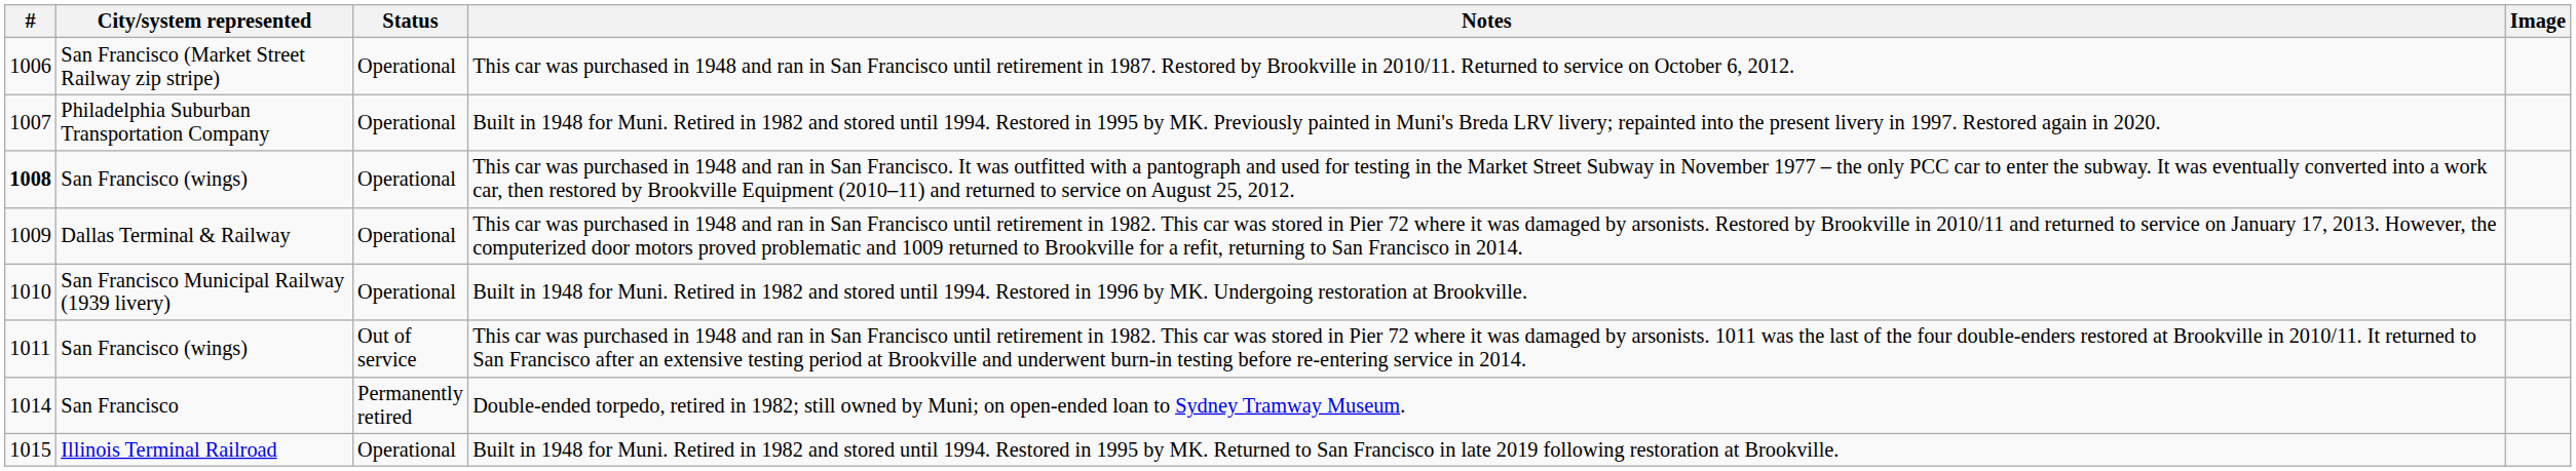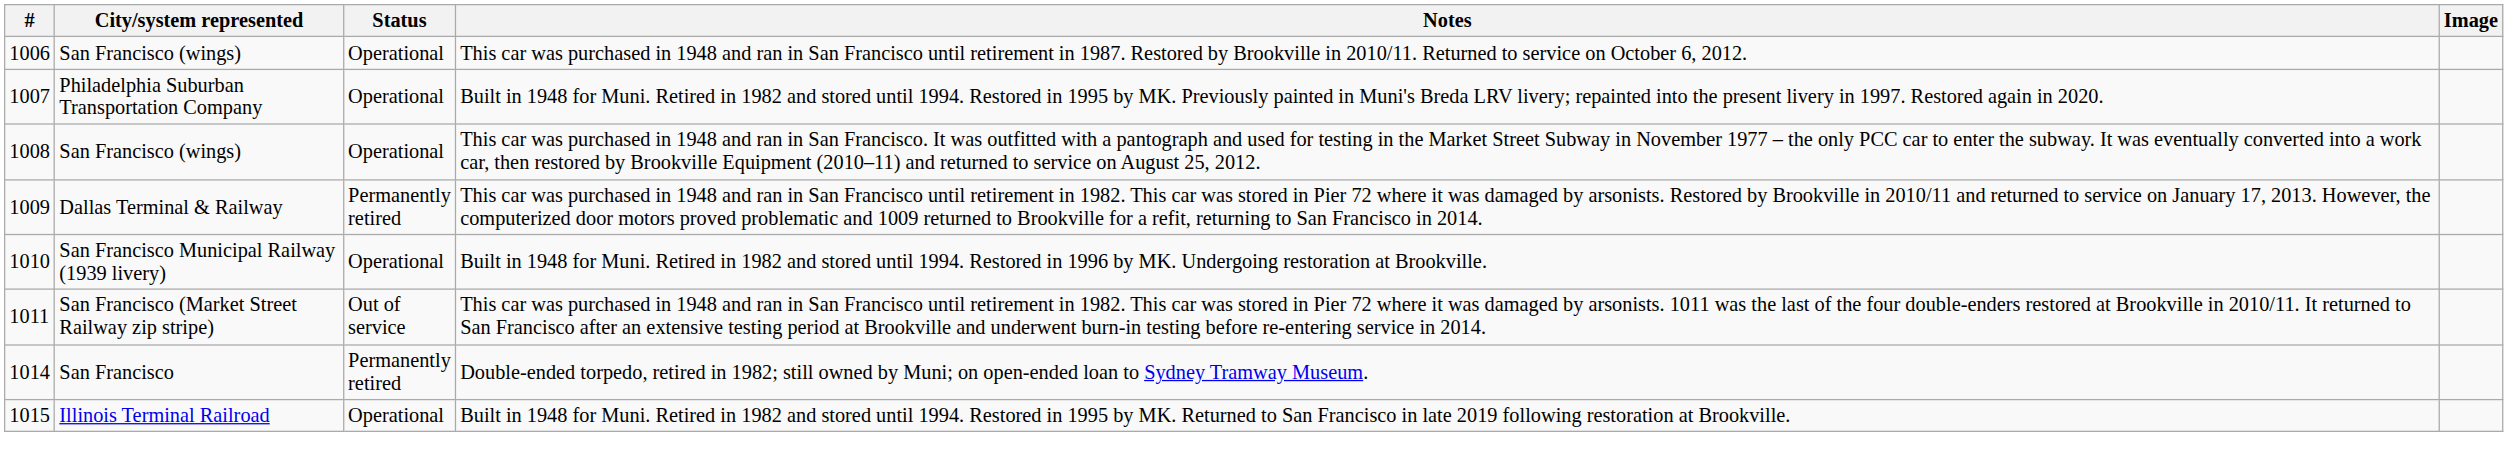row 2 | City/system represented: San Francisco (Market Street Railway zip stripe) -> San Francisco (wings)
row 4 | #: bold -> normal
row 5 | Status: Operational -> Permanently retired
row 7 | City/system represented: San Francisco (wings) -> San Francisco (Market Street Railway zip stripe)
